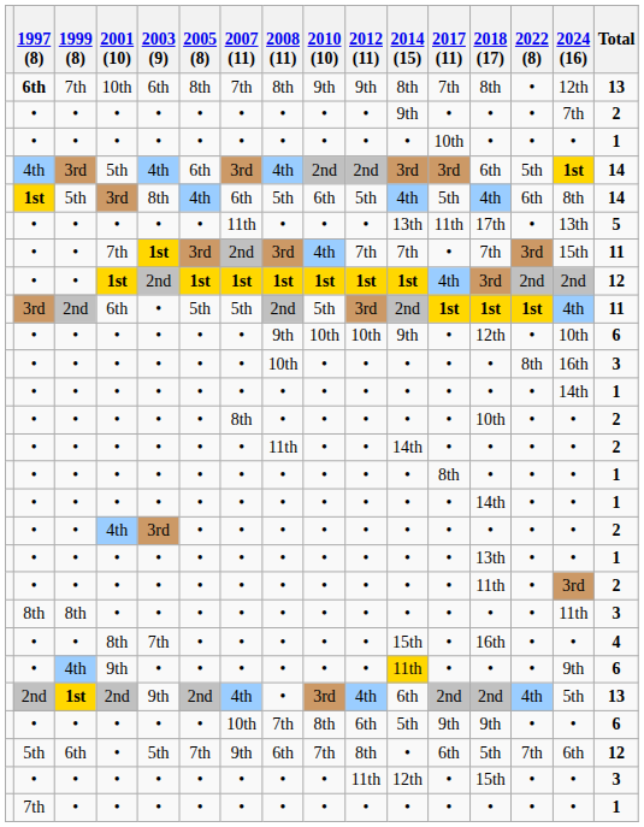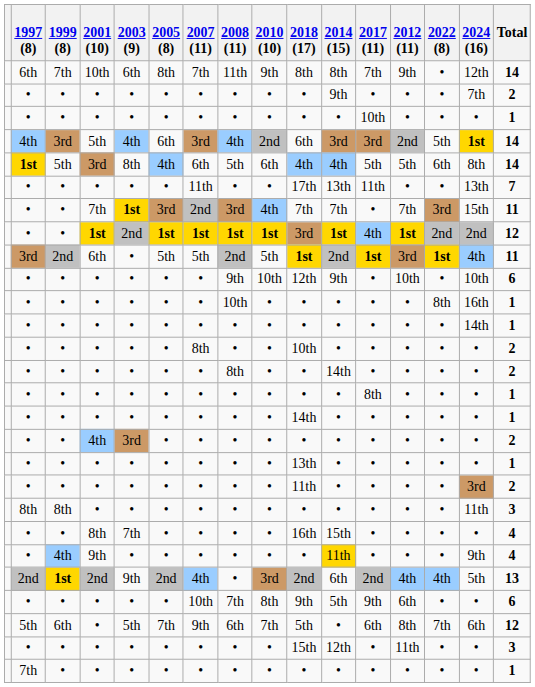columns swapped: 2012 (11) <-> 2018 (17)
row 2 | 1997 (8): bold -> normal
row 2 | 2008 (11): 8th -> 11th
row 2 | Total: 13 -> 14
row 7 | Total: 5 -> 7
row 12 | Total: 3 -> 1
row 15 | 2008 (11): 11th -> 8th
row 23 | Total: 6 -> 4
